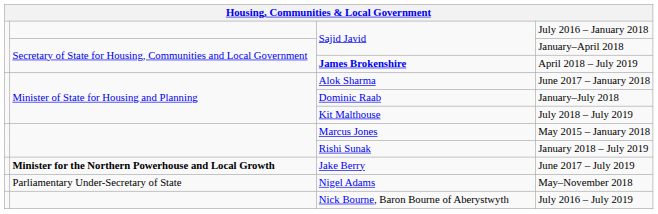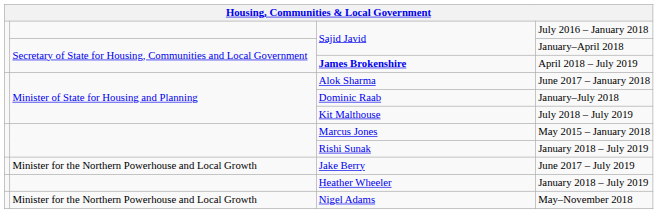Jake Berry | column 2: bold -> normal
+ row: Heather Wheeler | January 2018 – July 2019
Nigel Adams | column 2: Parliamentary Under-Secretary of State -> Minister for the Northern Powerhouse and Local Growth
- row: Nick Bourne, Baron Bourne of Aberystwyth | July 2016 – July 2019
